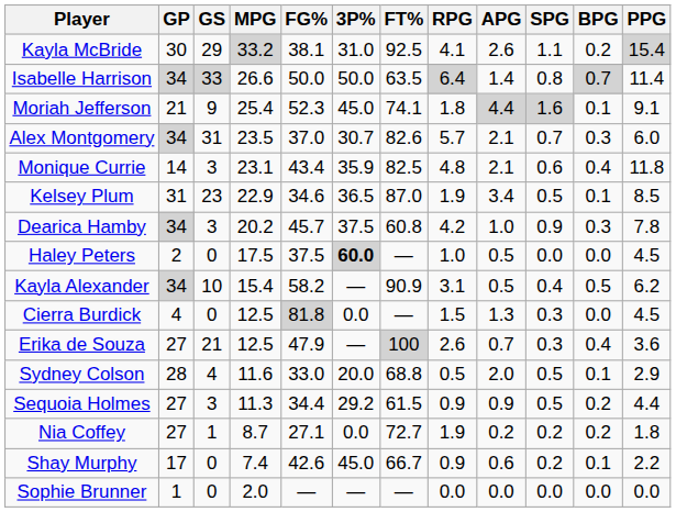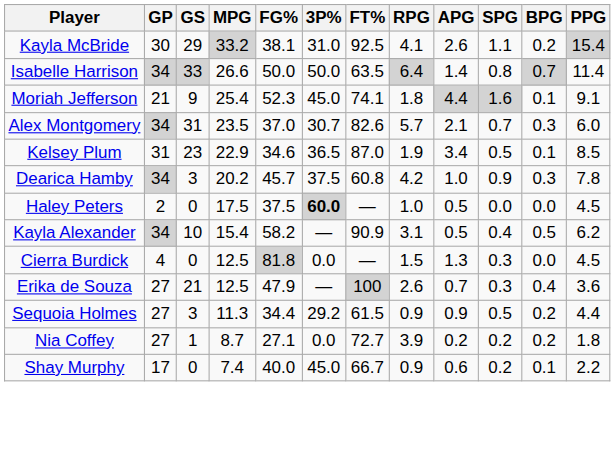- row: Monique Currie | 14 | 3 | 23.1 | 43.4 | 35.9 | 82.5 | 4.8 | 2.1 | 0.6 | 0.4 | 11.8
- row: Sydney Colson | 28 | 4 | 11.6 | 33.0 | 20.0 | 68.8 | 0.5 | 2.0 | 0.5 | 0.1 | 2.9
Nia Coffey | RPG: 1.9 -> 3.9
Shay Murphy | FG%: 42.6 -> 40.0
- row: Sophie Brunner | 1 | 0 | 2.0 | — | — | — | 0.0 | 0.0 | 0.0 | 0.0 | 0.0
